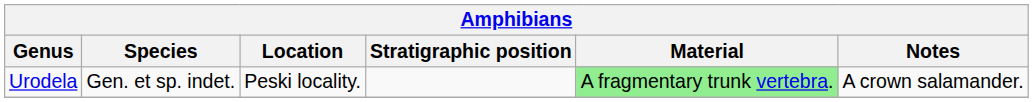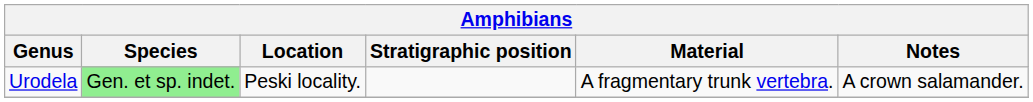Urodela | Species: no background -> lightgreen background
Urodela | Material: lightgreen background -> no background
